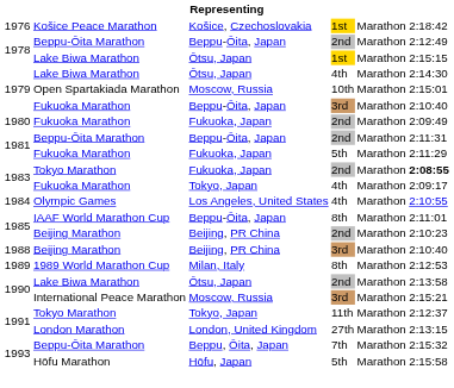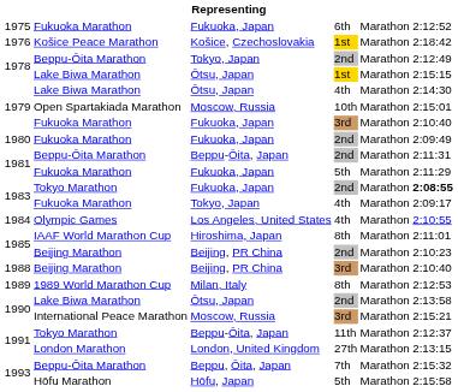+ row: 1975 | Fukuoka Marathon | Fukuoka, Japan | 6th | Marathon | 2:12:52
1978 / Beppu-Ōita Marathon | column 3: Beppu-Ōita, Japan -> Tokyo, Japan
1979 / Fukuoka Marathon | column 3: Beppu-Ōita, Japan -> Fukuoka, Japan
1985 / IAAF World Marathon Cup | column 3: Beppu-Ōita, Japan -> Hiroshima, Japan
1991 / Tokyo Marathon | column 3: Tokyo, Japan -> Beppu-Ōita, Japan
